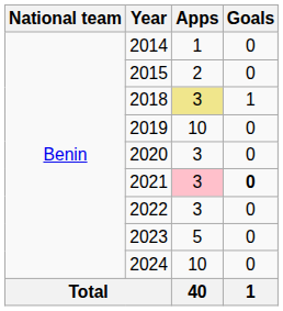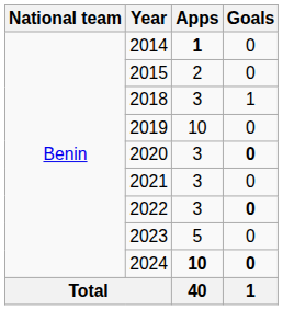2014 | Apps: normal -> bold
2018 | Apps: khaki background -> no background
2020 | Goals: normal -> bold
2021 | Apps: pink background -> no background
2021 | Goals: bold -> normal
2022 | Goals: normal -> bold
2024 | Apps: normal -> bold
2024 | Goals: normal -> bold
